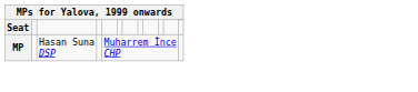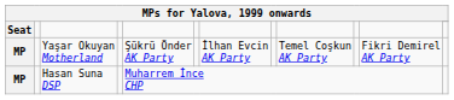+ row: MP | Yaşar Okuyan Motherland | Şükrü Önder AK Party | İlhan Evcin AK Party | Temel Coşkun AK Party | Fikri Demirel AK Party
